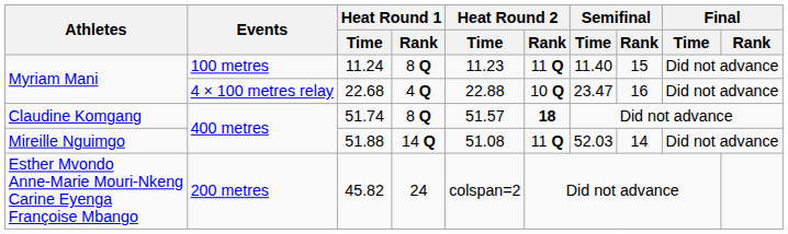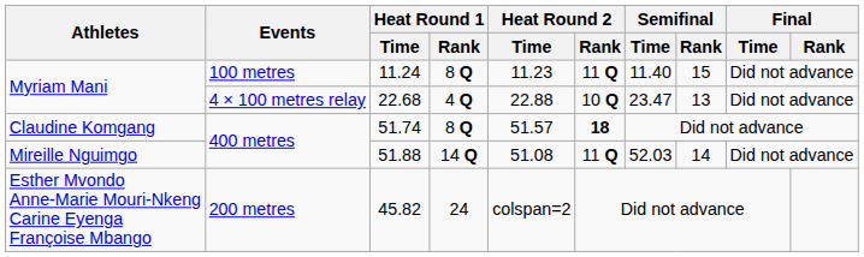22.68 | Semifinal / Rank: 16 -> 13
